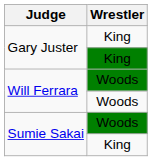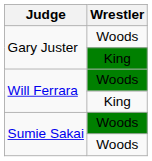row 2 | Wrestler: King -> Woods
row 5 | Wrestler: Woods -> King
row 7 | Wrestler: King -> Woods
